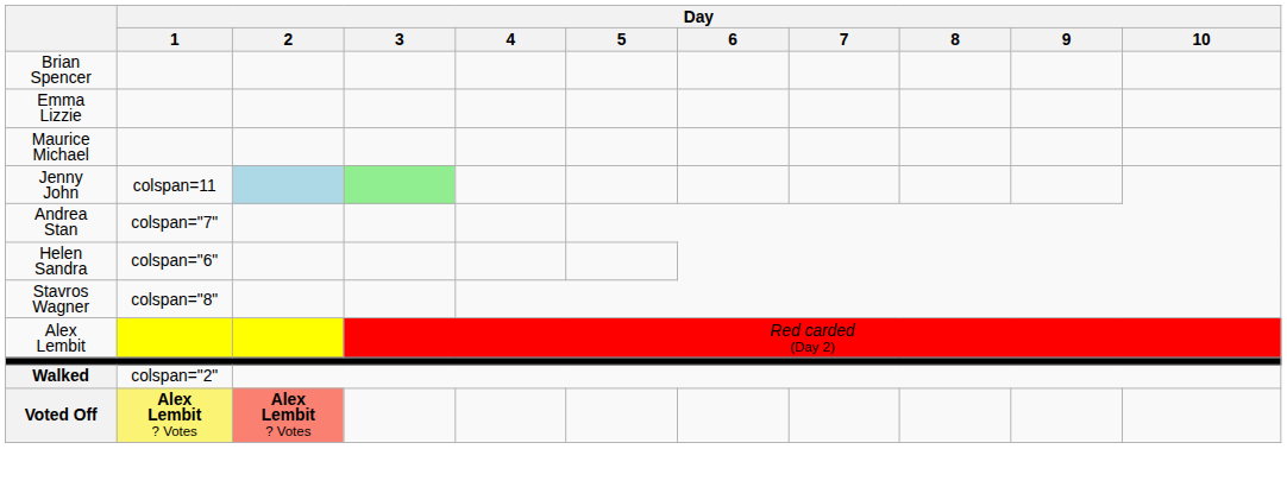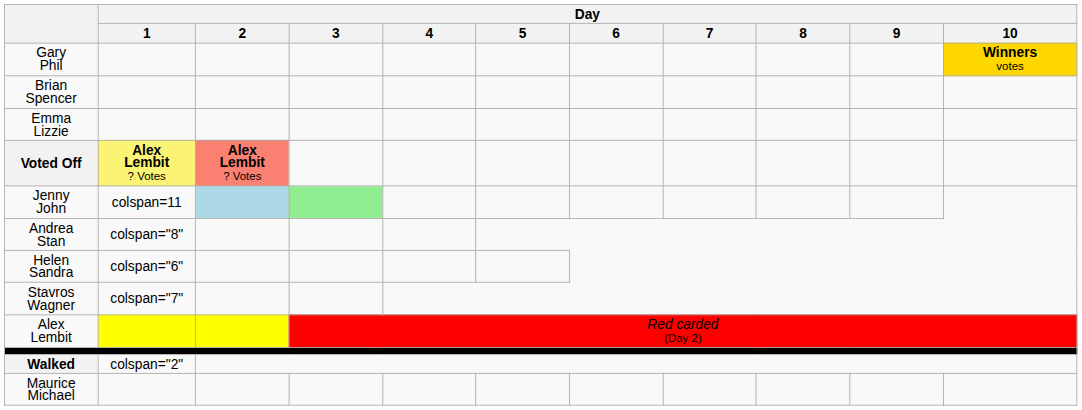+ row: Gary Phil | Winners votes
rows swapped: Maurice Michael <-> Voted Off
Andrea Stan | Day / 1: colspan="7" -> colspan="8"
Stavros Wagner | Day / 1: colspan="8" -> colspan="7"
